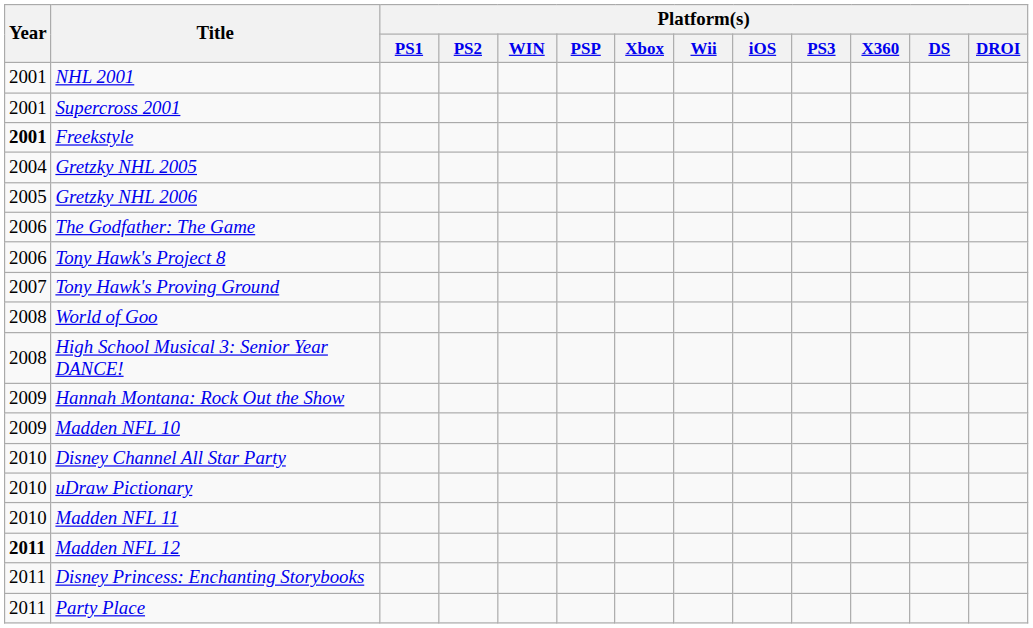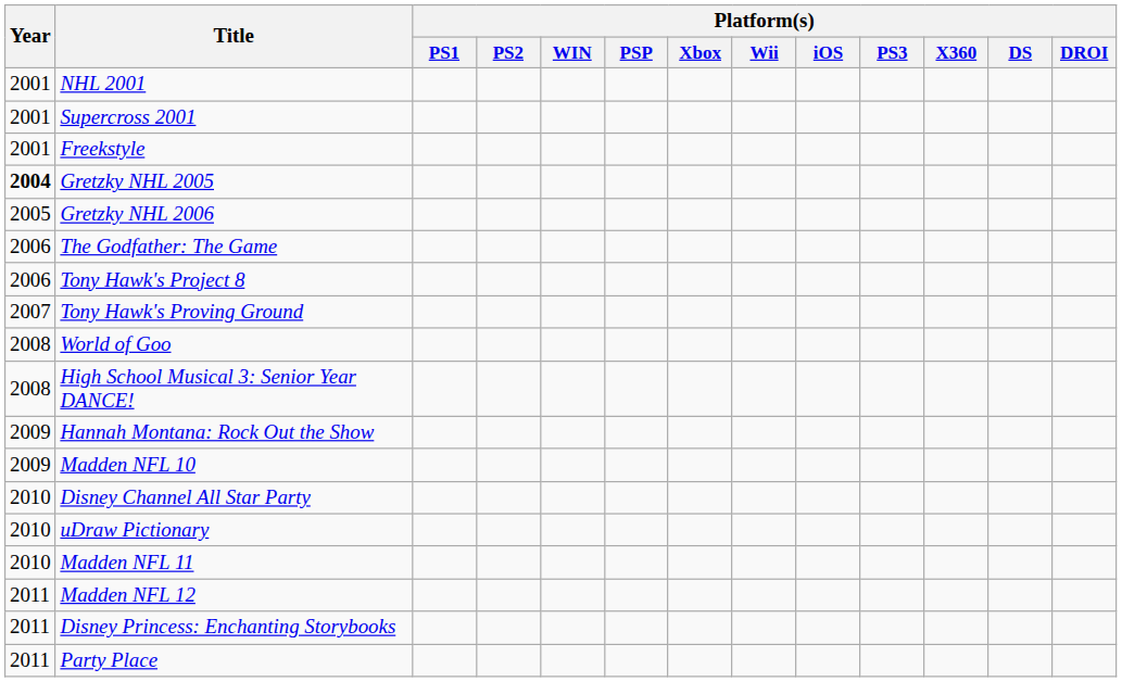Freekstyle | Year: bold -> normal
Gretzky NHL 2005 | Year: normal -> bold
Madden NFL 12 | Year: bold -> normal
